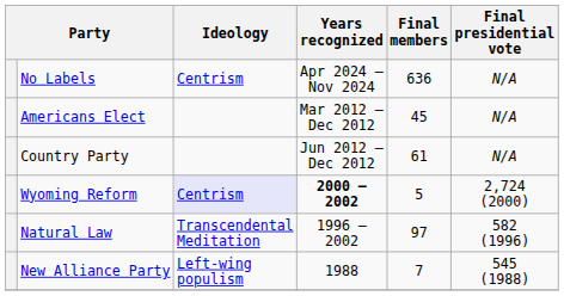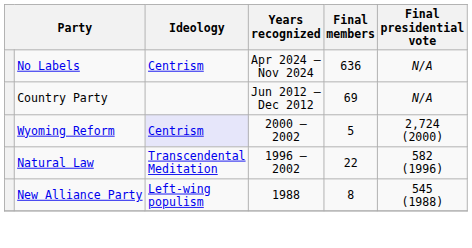- row: Americans Elect | Mar 2012 – Dec 2012 | 45 | N/A
Country Party | Final members: 61 -> 69
Wyoming Reform | Years recognized: bold -> normal
Natural Law | Final members: 97 -> 22
New Alliance Party | Final members: 7 -> 8
